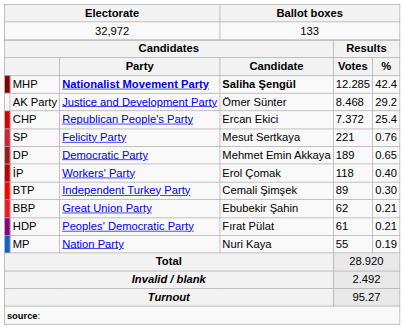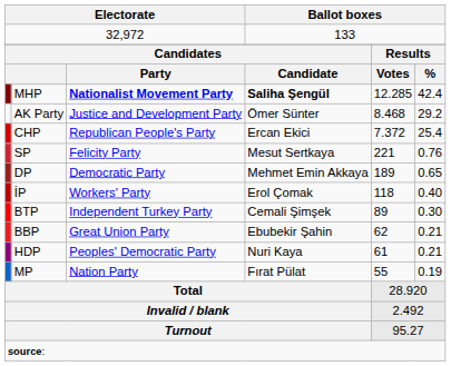HDP | column 4: Fırat Pülat -> Nuri Kaya
MP | column 4: Nuri Kaya -> Fırat Pülat
